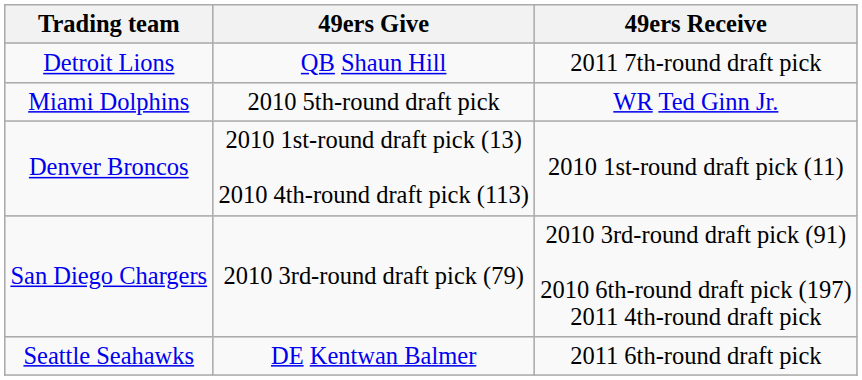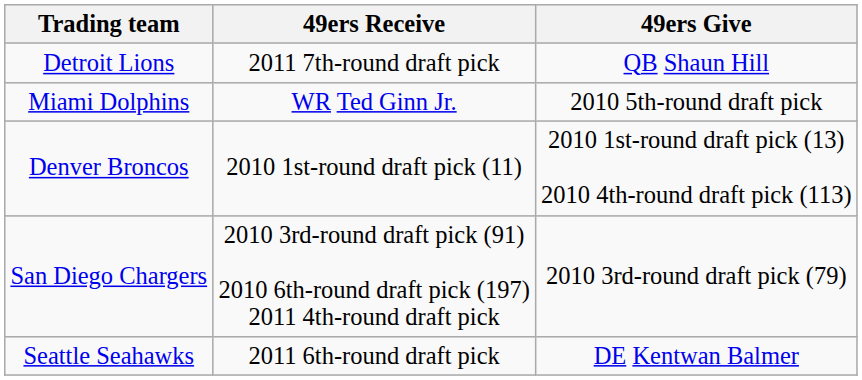columns swapped: 49ers Receive <-> 49ers Give
